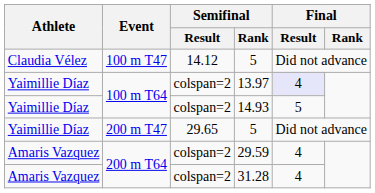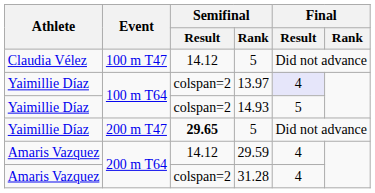200 m T47 / 5 | Semifinal / Result: normal -> bold
29.59 | Semifinal / Result: colspan=2 -> 14.12
